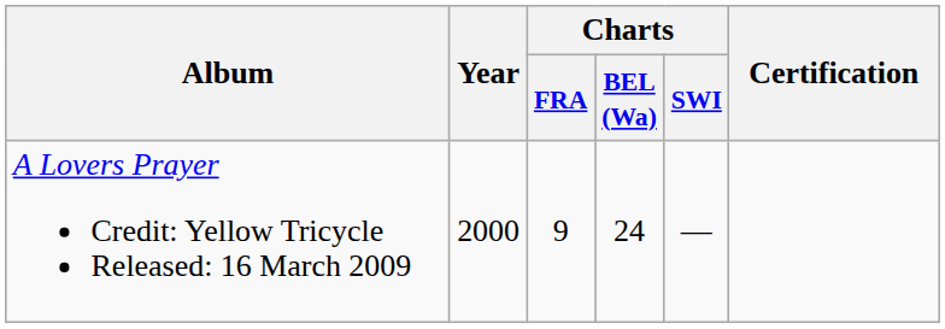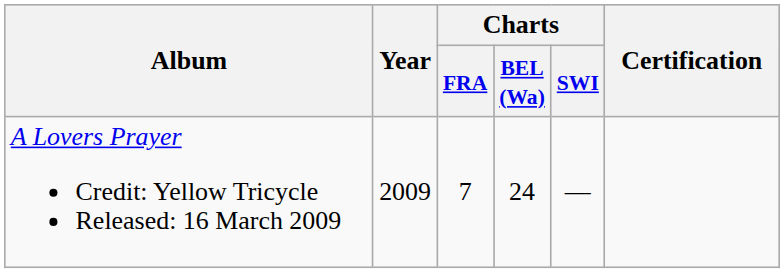row 3 | Year: 2000 -> 2009
row 3 | Charts / FRA: 9 -> 7
